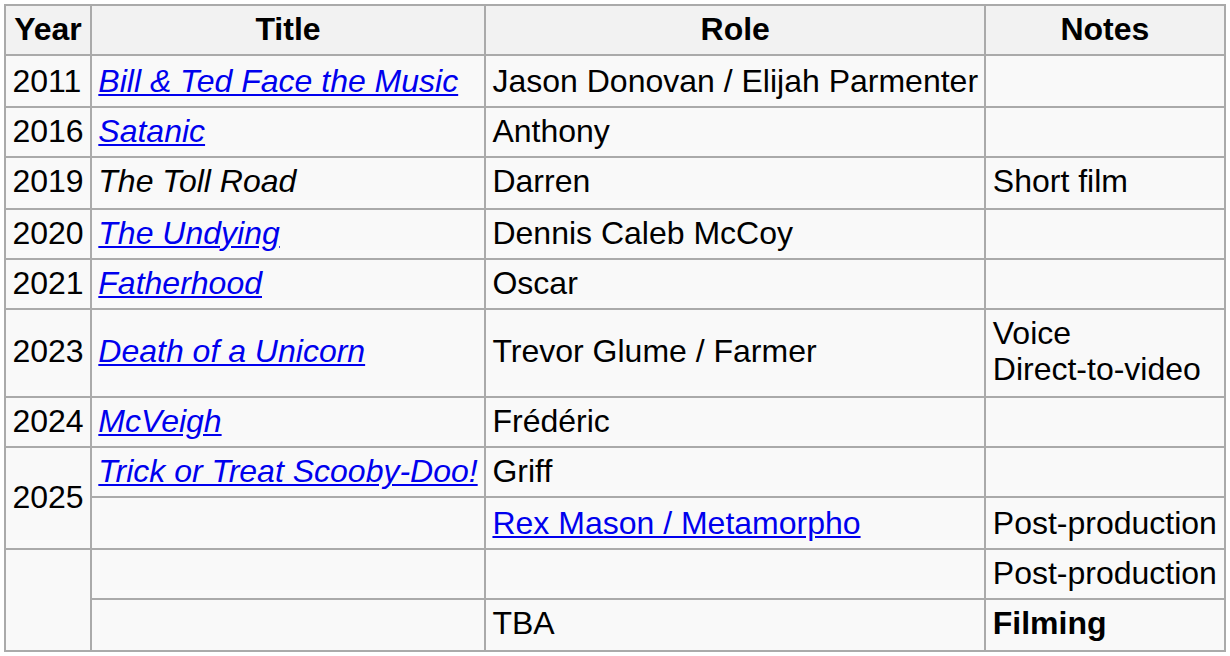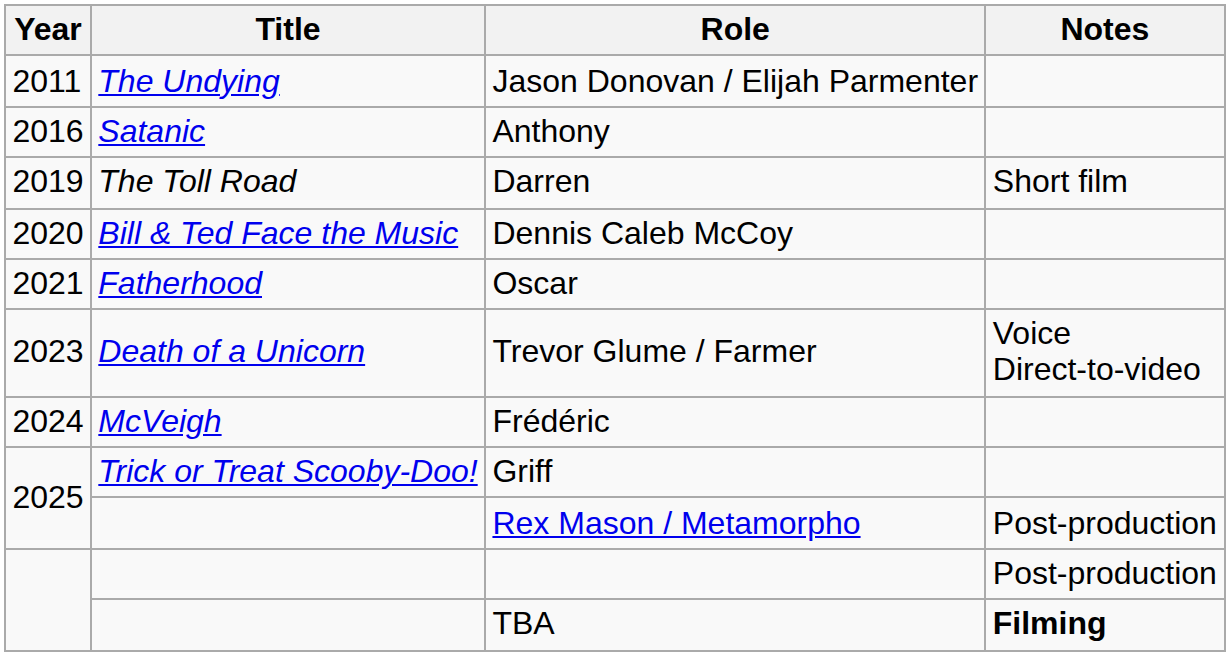Jason Donovan / Elijah Parmenter | Title: Bill & Ted Face the Music -> The Undying
Dennis Caleb McCoy | Title: The Undying -> Bill & Ted Face the Music
